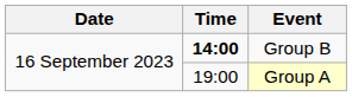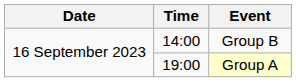Group B | Time: bold -> normal
